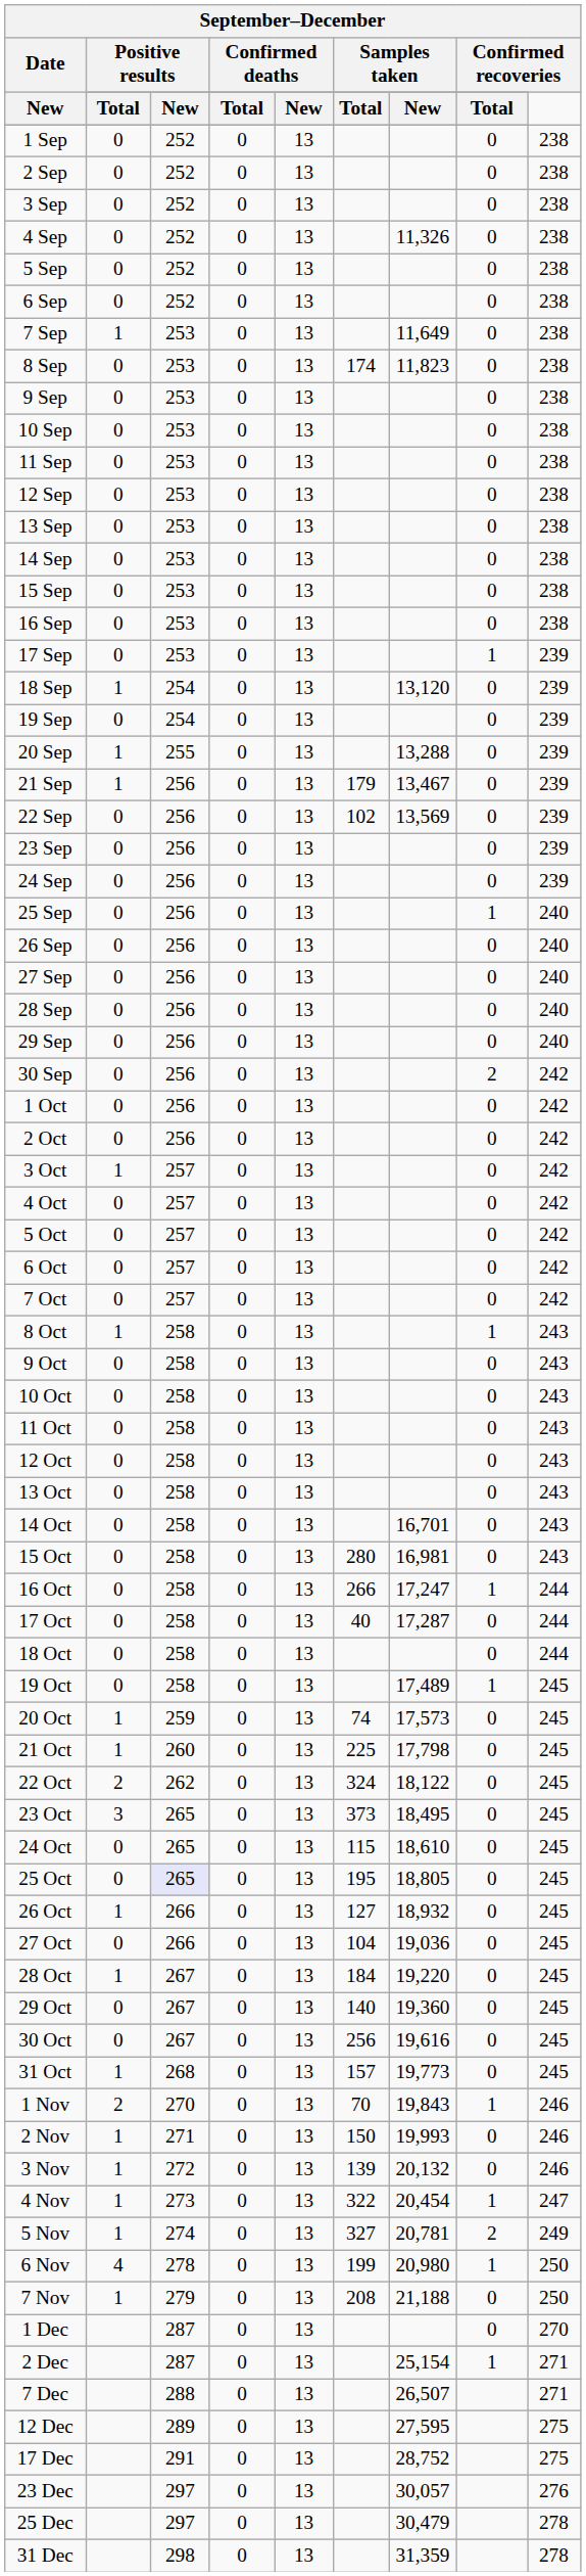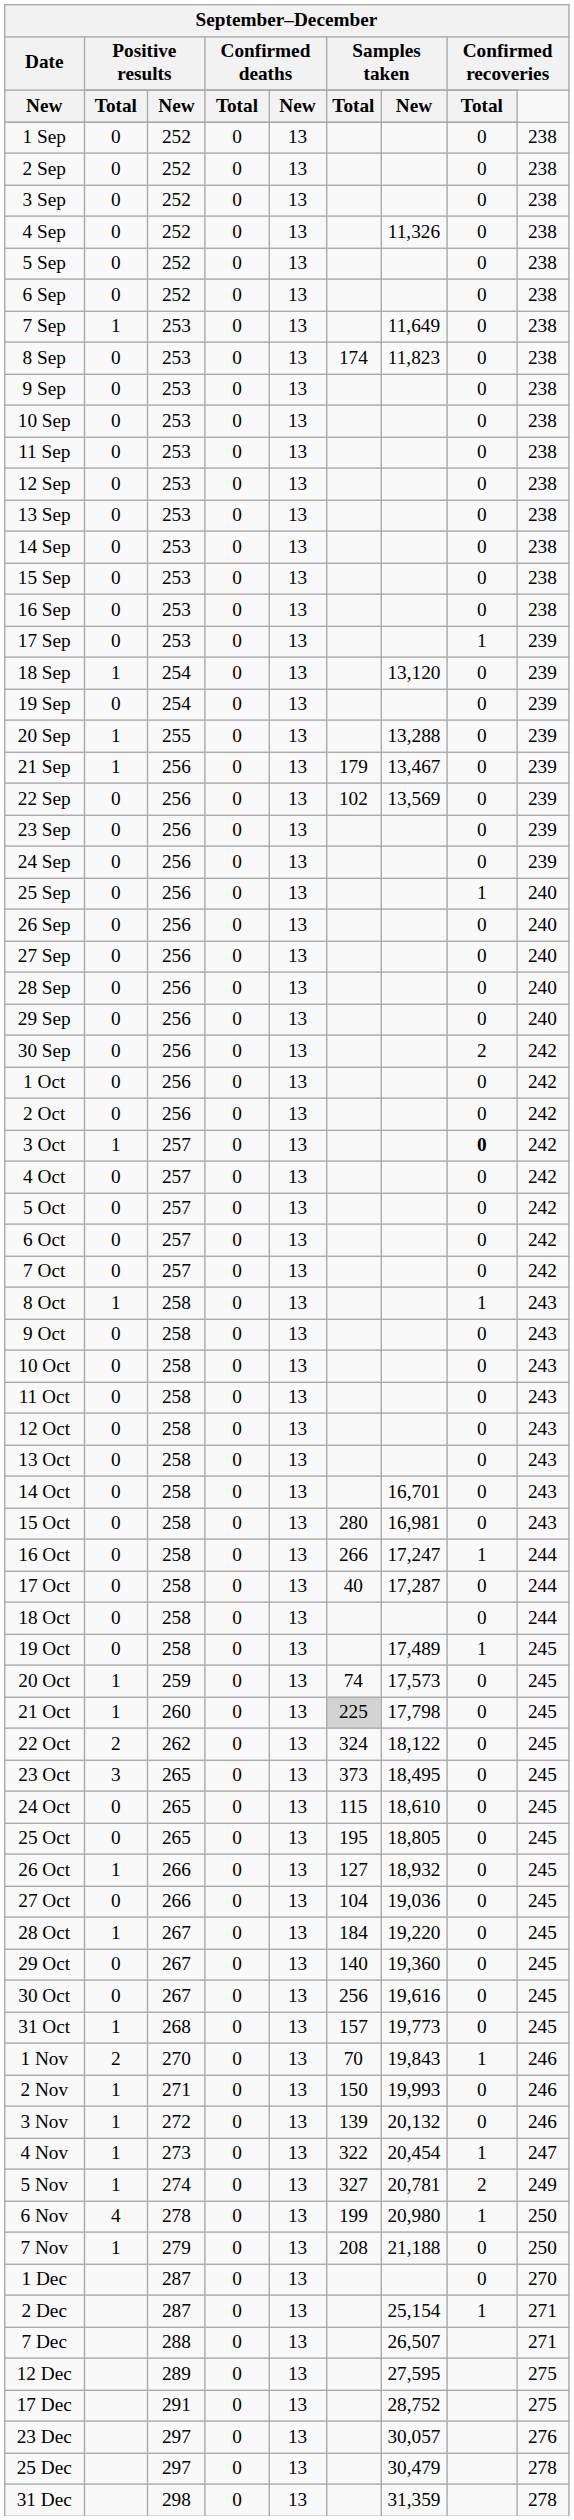3 Oct | column 8: normal -> bold
21 Oct | column 6: no background -> lightgrey background
25 Oct | column 3: lavender background -> no background
